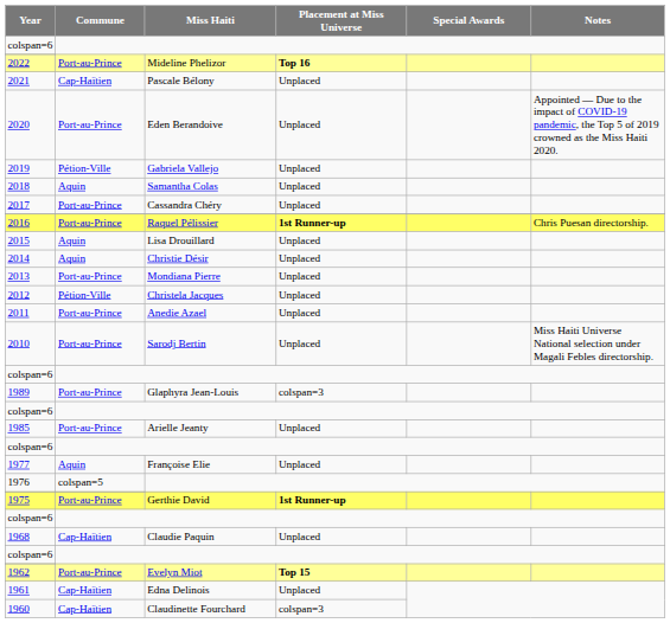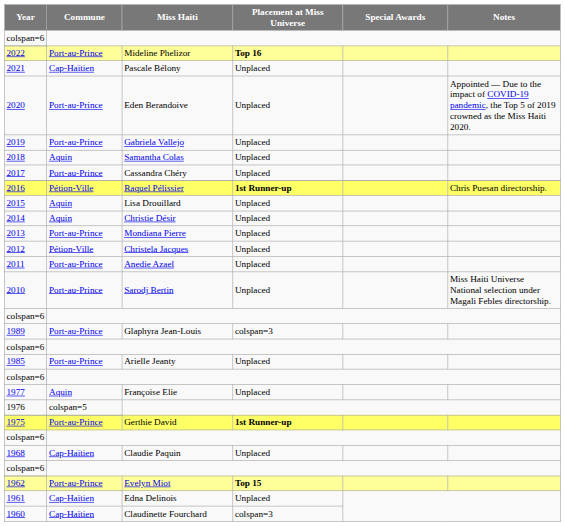2019 | Commune: Pétion-Ville -> Port-au-Prince
2016 | Commune: Port-au-Prince -> Pétion-Ville
